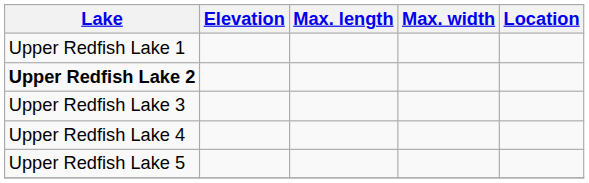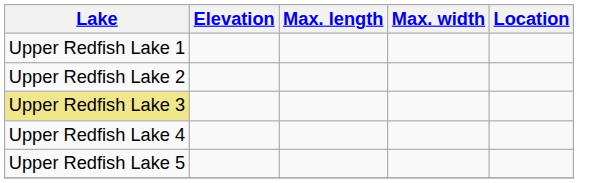Upper Redfish Lake 2 | Lake: bold -> normal
Upper Redfish Lake 3 | Lake: no background -> khaki background
